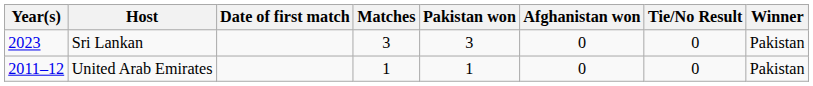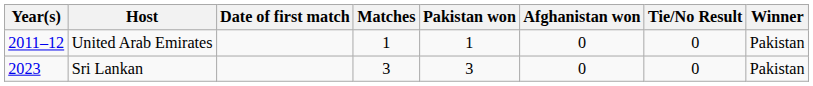rows swapped: United Arab Emirates <-> Sri Lankan
